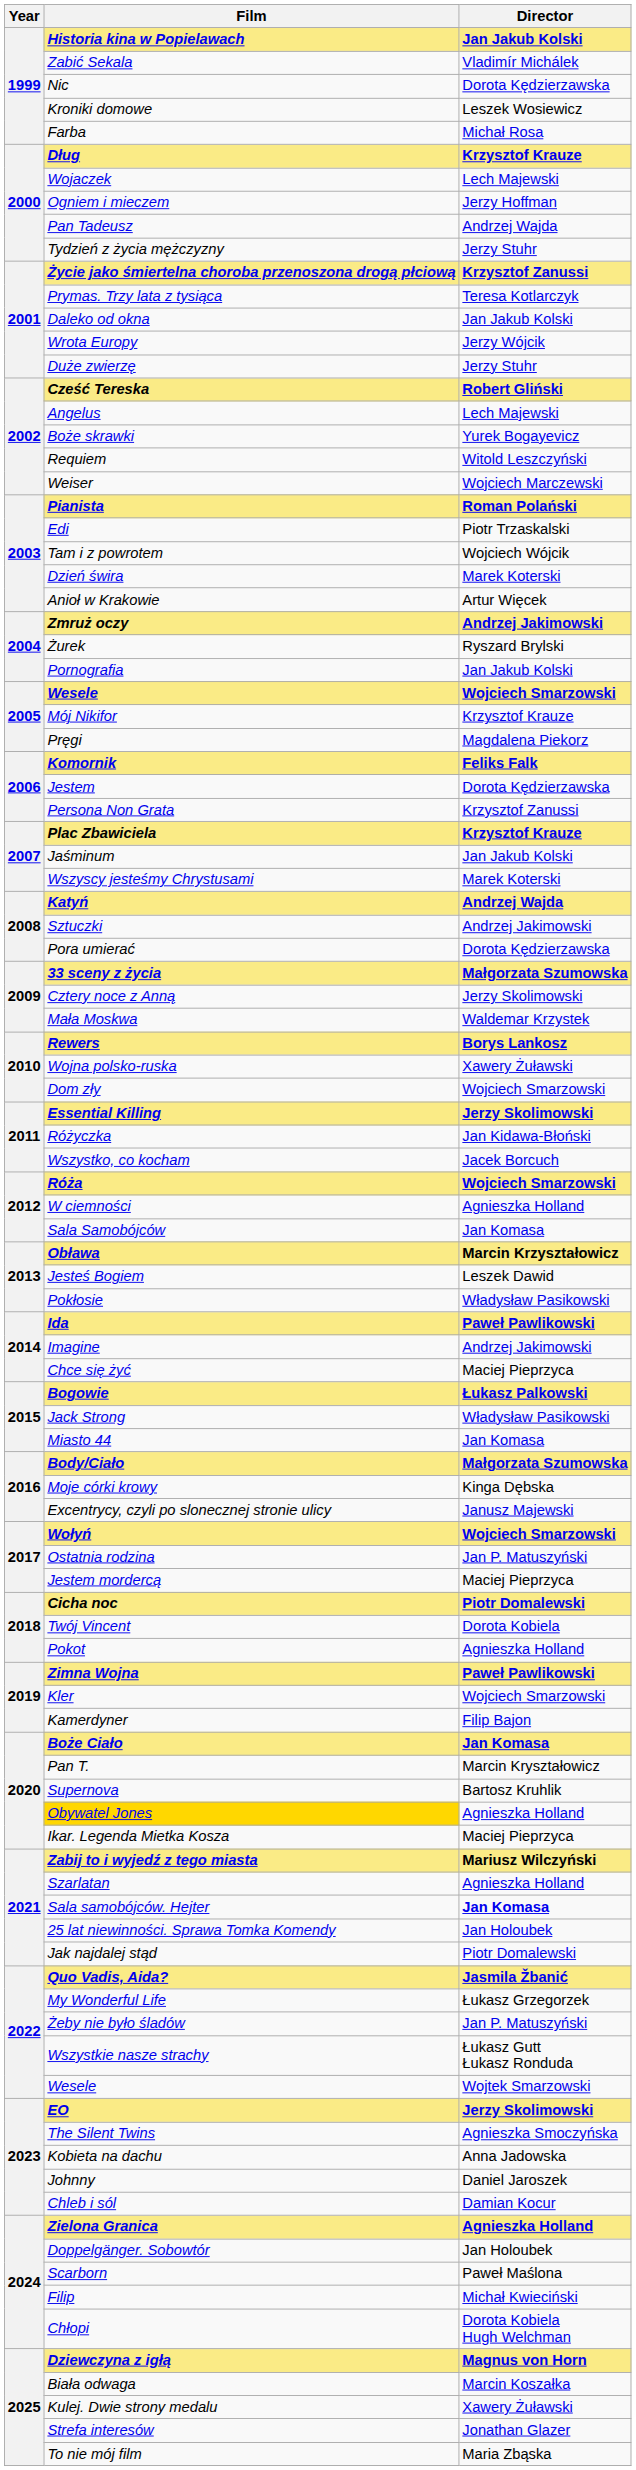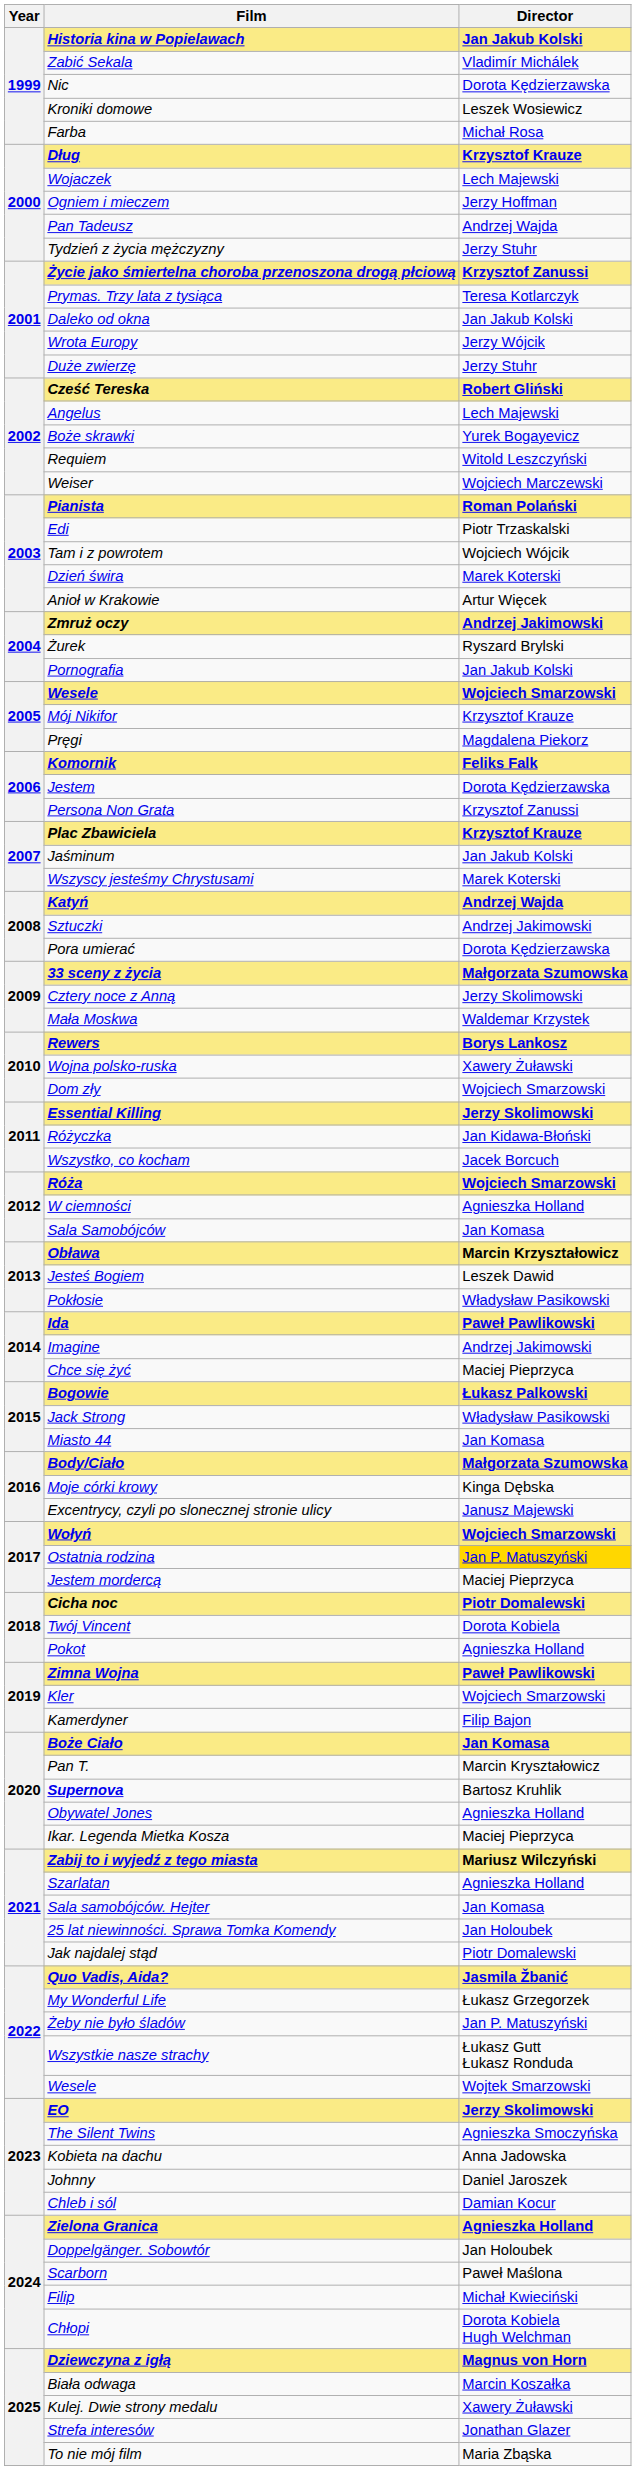Ostatnia rodzina | Director: no background -> gold background
Supernova | Film: normal -> bold
Obywatel Jones | Film: gold background -> no background
Sala samobójców. Hejter | Director: bold -> normal
